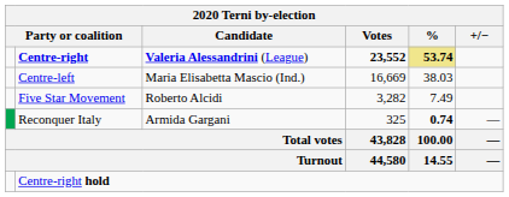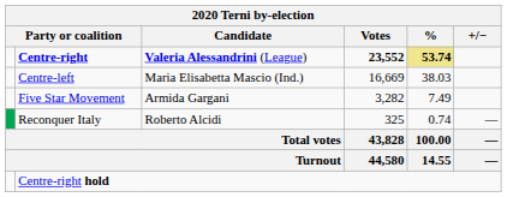Five Star Movement | Candidate: Roberto Alcidi -> Armida Gargani
Reconquer Italy | Candidate: Armida Gargani -> Roberto Alcidi
Reconquer Italy | %: bold -> normal
